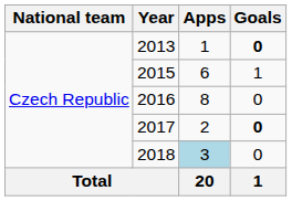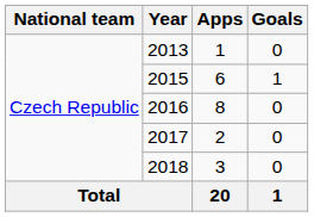2013 | Goals: bold -> normal
2017 | Goals: bold -> normal
2018 | Apps: lightblue background -> no background
